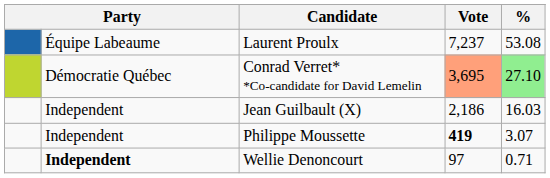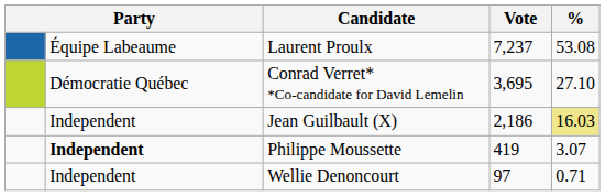Conrad Verret* *Co-candidate for David Lemelin | Vote: lightsalmon background -> no background
Conrad Verret* *Co-candidate for David Lemelin | %: lightgreen background -> no background
Jean Guilbault (X) | %: no background -> khaki background
Philippe Moussette | column 2: normal -> bold
Philippe Moussette | Vote: bold -> normal
Wellie Denoncourt | column 2: bold -> normal
